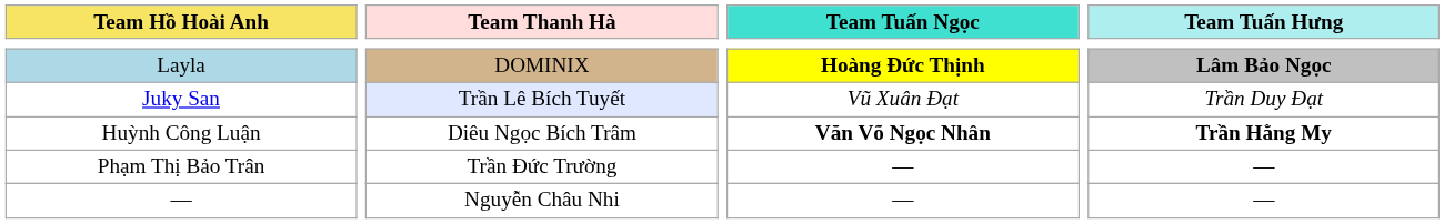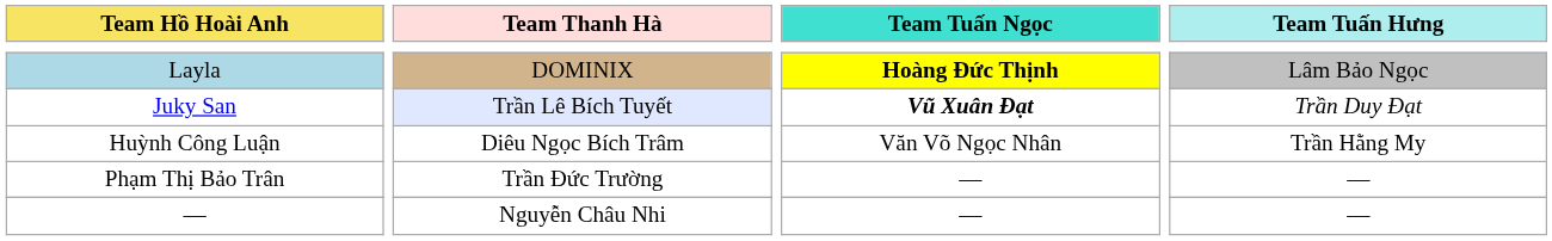Layla | Team Tuấn Hưng: bold -> normal
Juky San | Team Tuấn Ngọc: normal -> bold
Huỳnh Công Luận | Team Tuấn Ngọc: bold -> normal
Huỳnh Công Luận | Team Tuấn Hưng: bold -> normal
